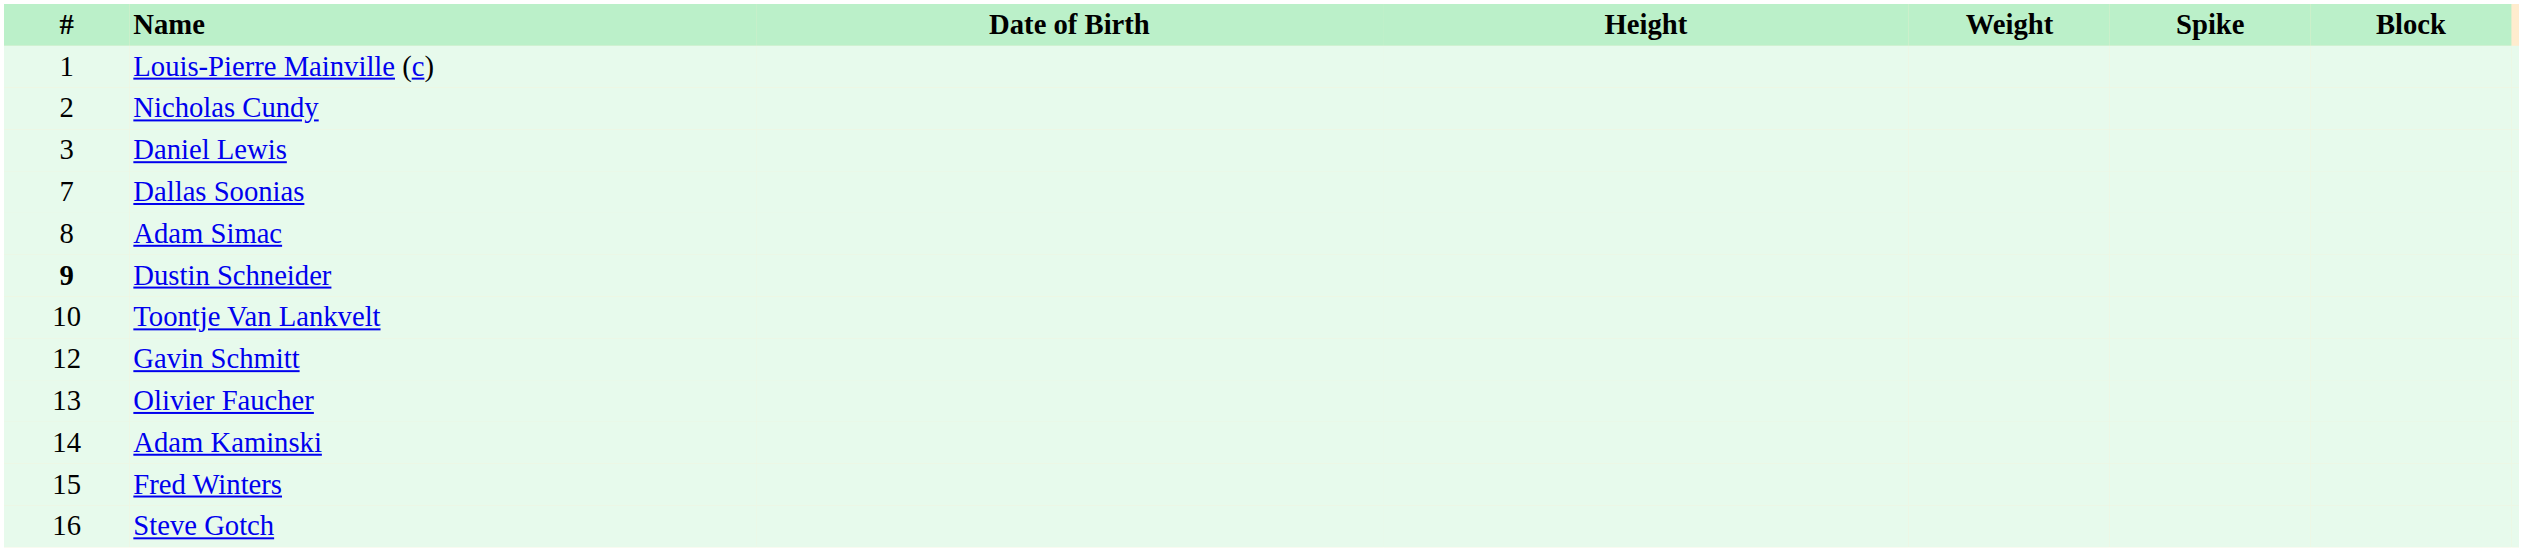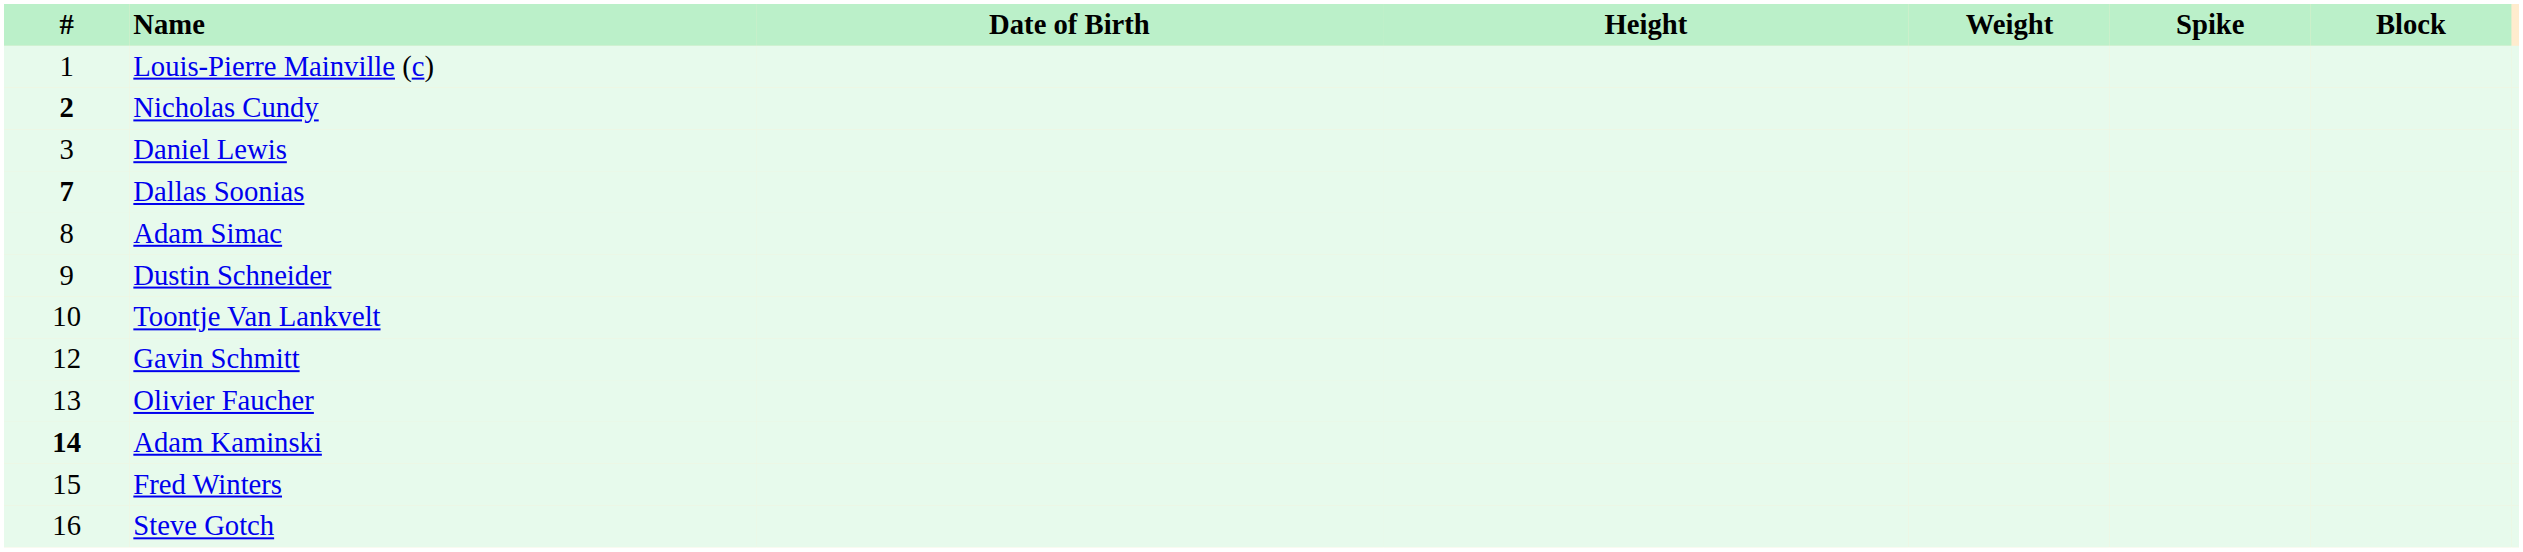Nicholas Cundy | #: normal -> bold
Dallas Soonias | #: normal -> bold
Dustin Schneider | #: bold -> normal
Adam Kaminski | #: normal -> bold
